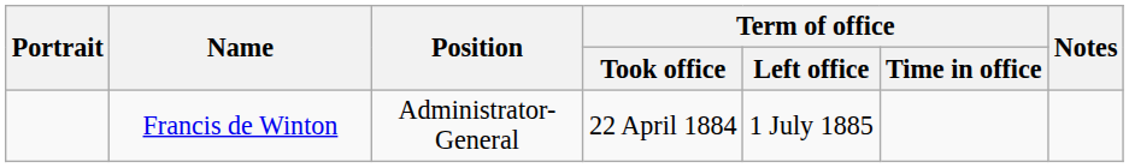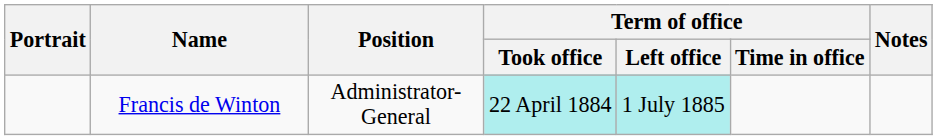Francis de Winton | Term of office / Took office: no background -> paleturquoise background
Francis de Winton | Term of office / Left office: no background -> paleturquoise background
